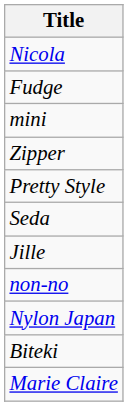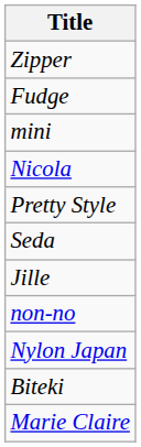row 2 | column 1: Nicola -> Zipper
row 5 | column 1: Zipper -> Nicola
